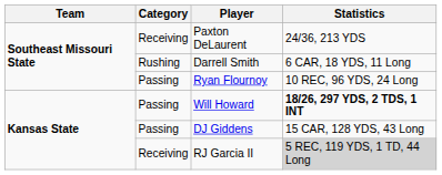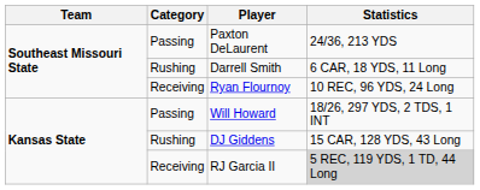Paxton DeLaurent | Category: Receiving -> Passing
Ryan Flournoy | Category: Passing -> Receiving
Will Howard | Statistics: bold -> normal
DJ Giddens | Category: Passing -> Rushing
